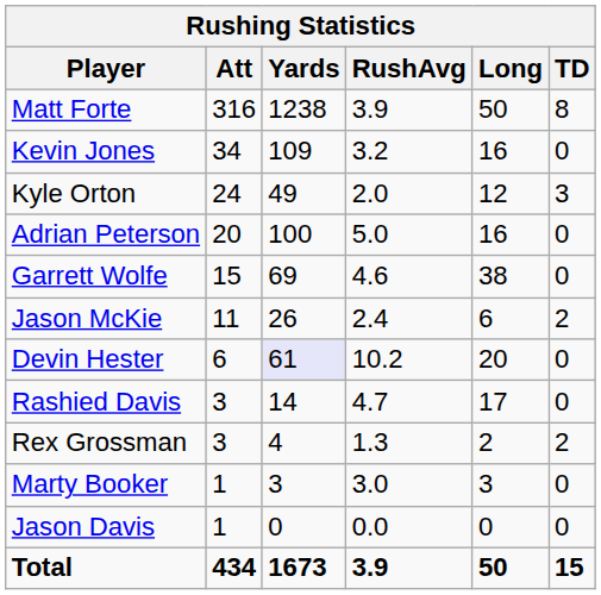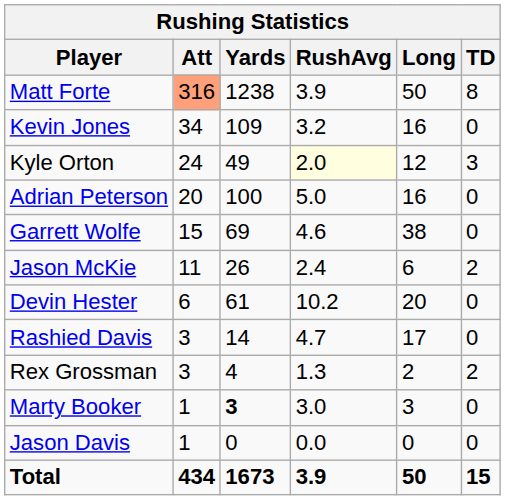Matt Forte | Att: no background -> lightsalmon background
Kyle Orton | RushAvg: no background -> lightyellow background
Devin Hester | Yards: lavender background -> no background
Marty Booker | Yards: normal -> bold
